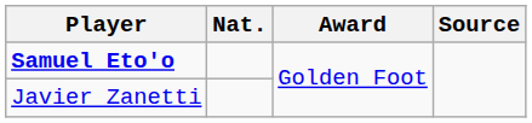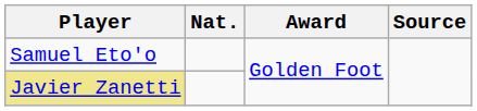Samuel Eto'o | Player: bold -> normal
Javier Zanetti | Player: no background -> khaki background
